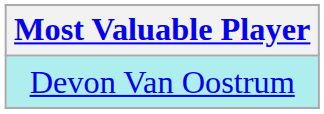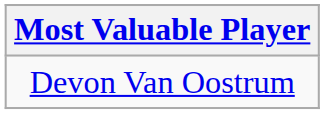row 2 | column 1: paleturquoise background -> no background
